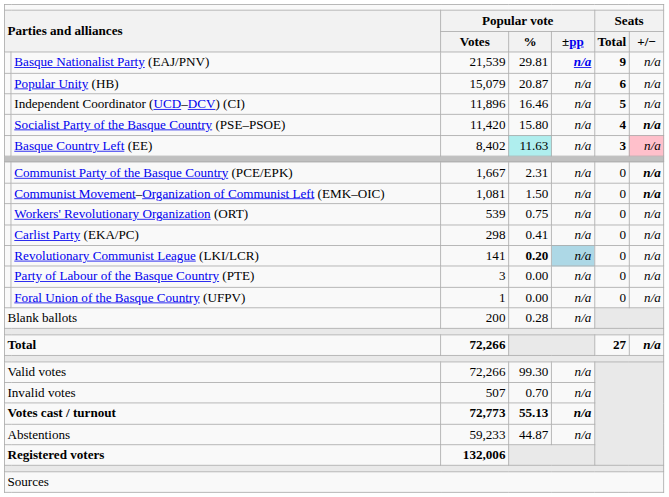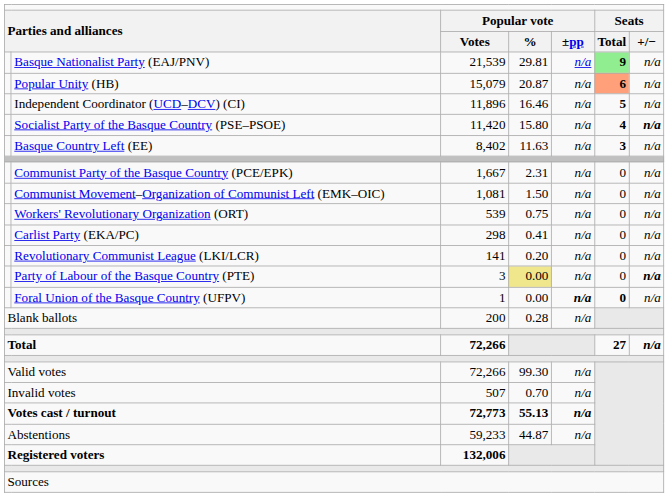Basque Nationalist Party (EAJ/PNV) | column 5: bold -> normal
Basque Nationalist Party (EAJ/PNV) | column 6: no background -> lightgreen background
Popular Unity (HB) | column 6: no background -> lightsalmon background
Basque Country Left (EE) | column 4: paleturquoise background -> no background
Basque Country Left (EE) | column 7: pink background -> no background
Communist Party of the Basque Country (PCE/EPK) | column 7: bold -> normal
Communist Movement–Organization of Communist Left (EMK–OIC) | column 7: bold -> normal
Revolutionary Communist League (LKI/LCR) | column 4: bold -> normal
Revolutionary Communist League (LKI/LCR) | column 5: lightblue background -> no background
Party of Labour of the Basque Country (PTE) | column 4: no background -> khaki background
Party of Labour of the Basque Country (PTE) | column 7: normal -> bold
Foral Union of the Basque Country (UFPV) | column 5: normal -> bold
Foral Union of the Basque Country (UFPV) | column 6: normal -> bold
